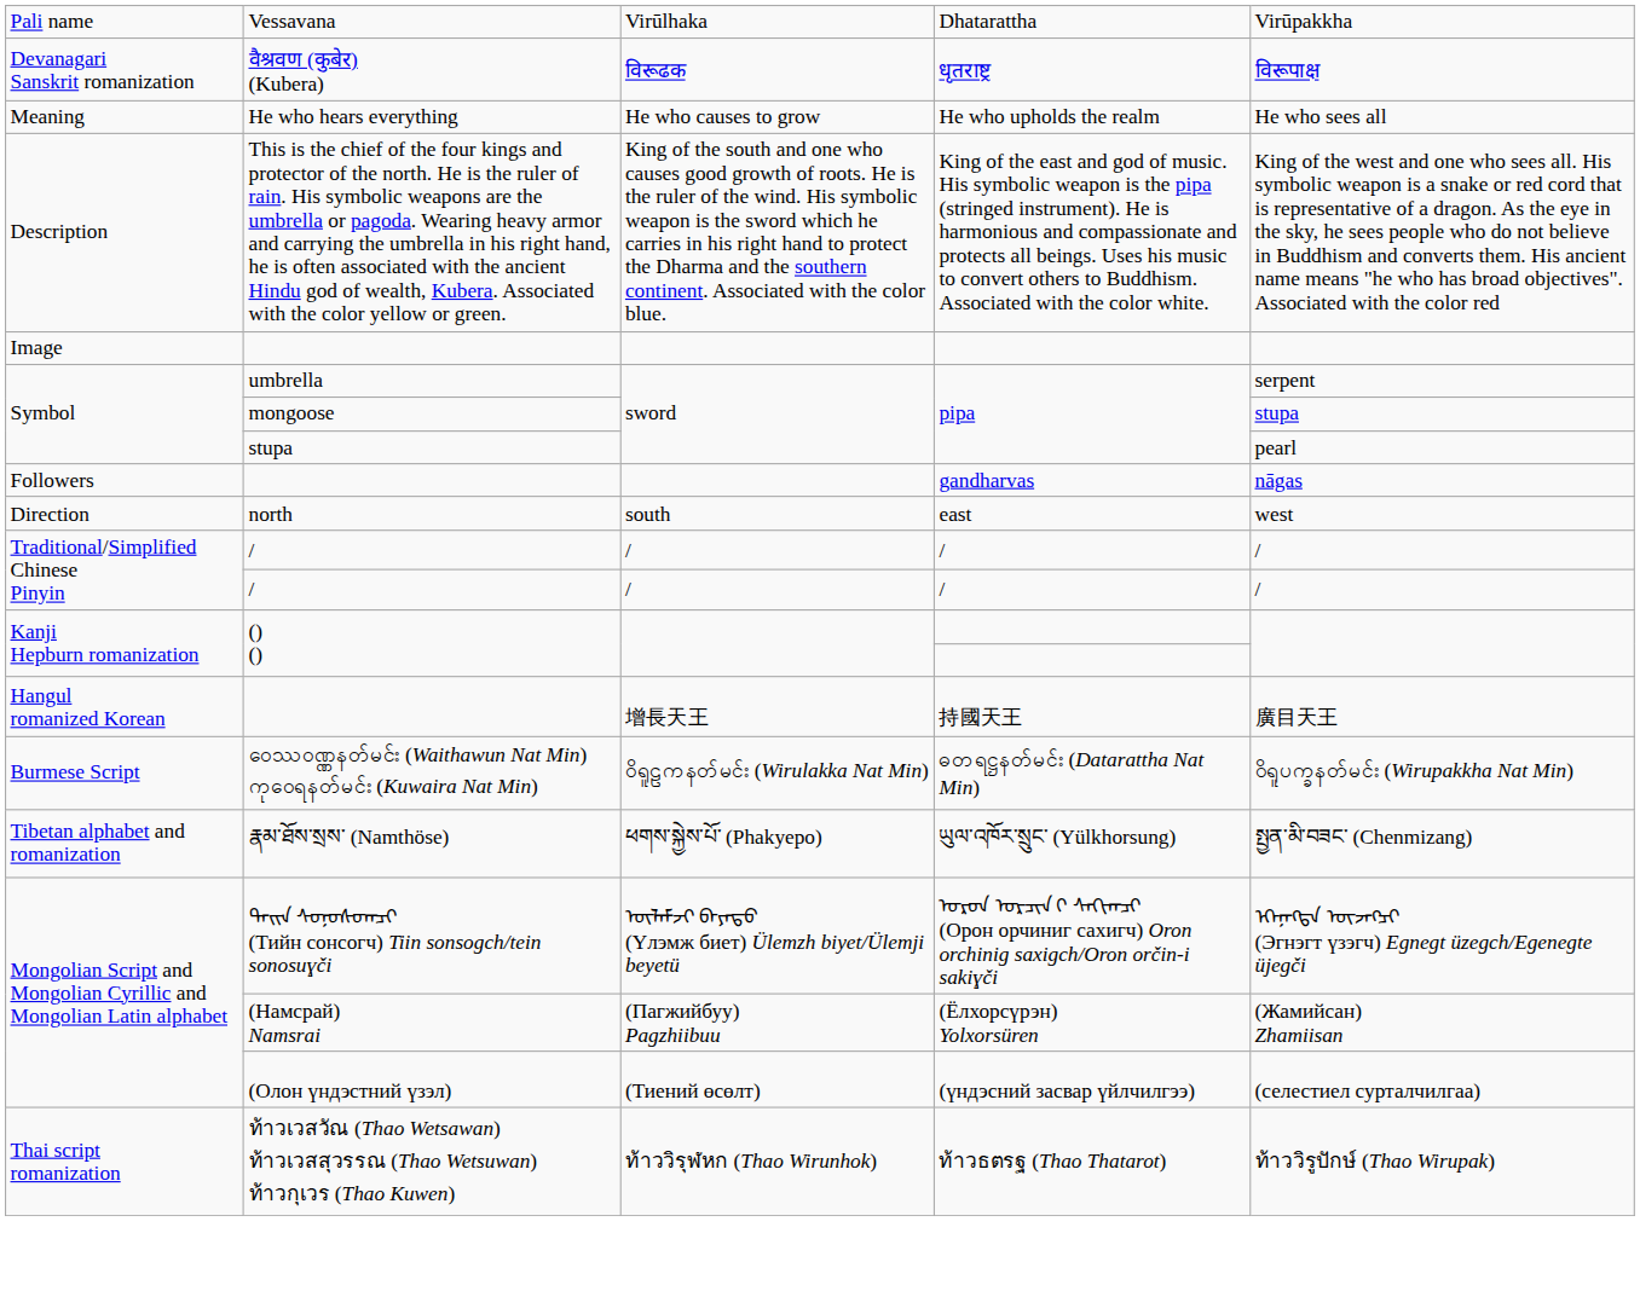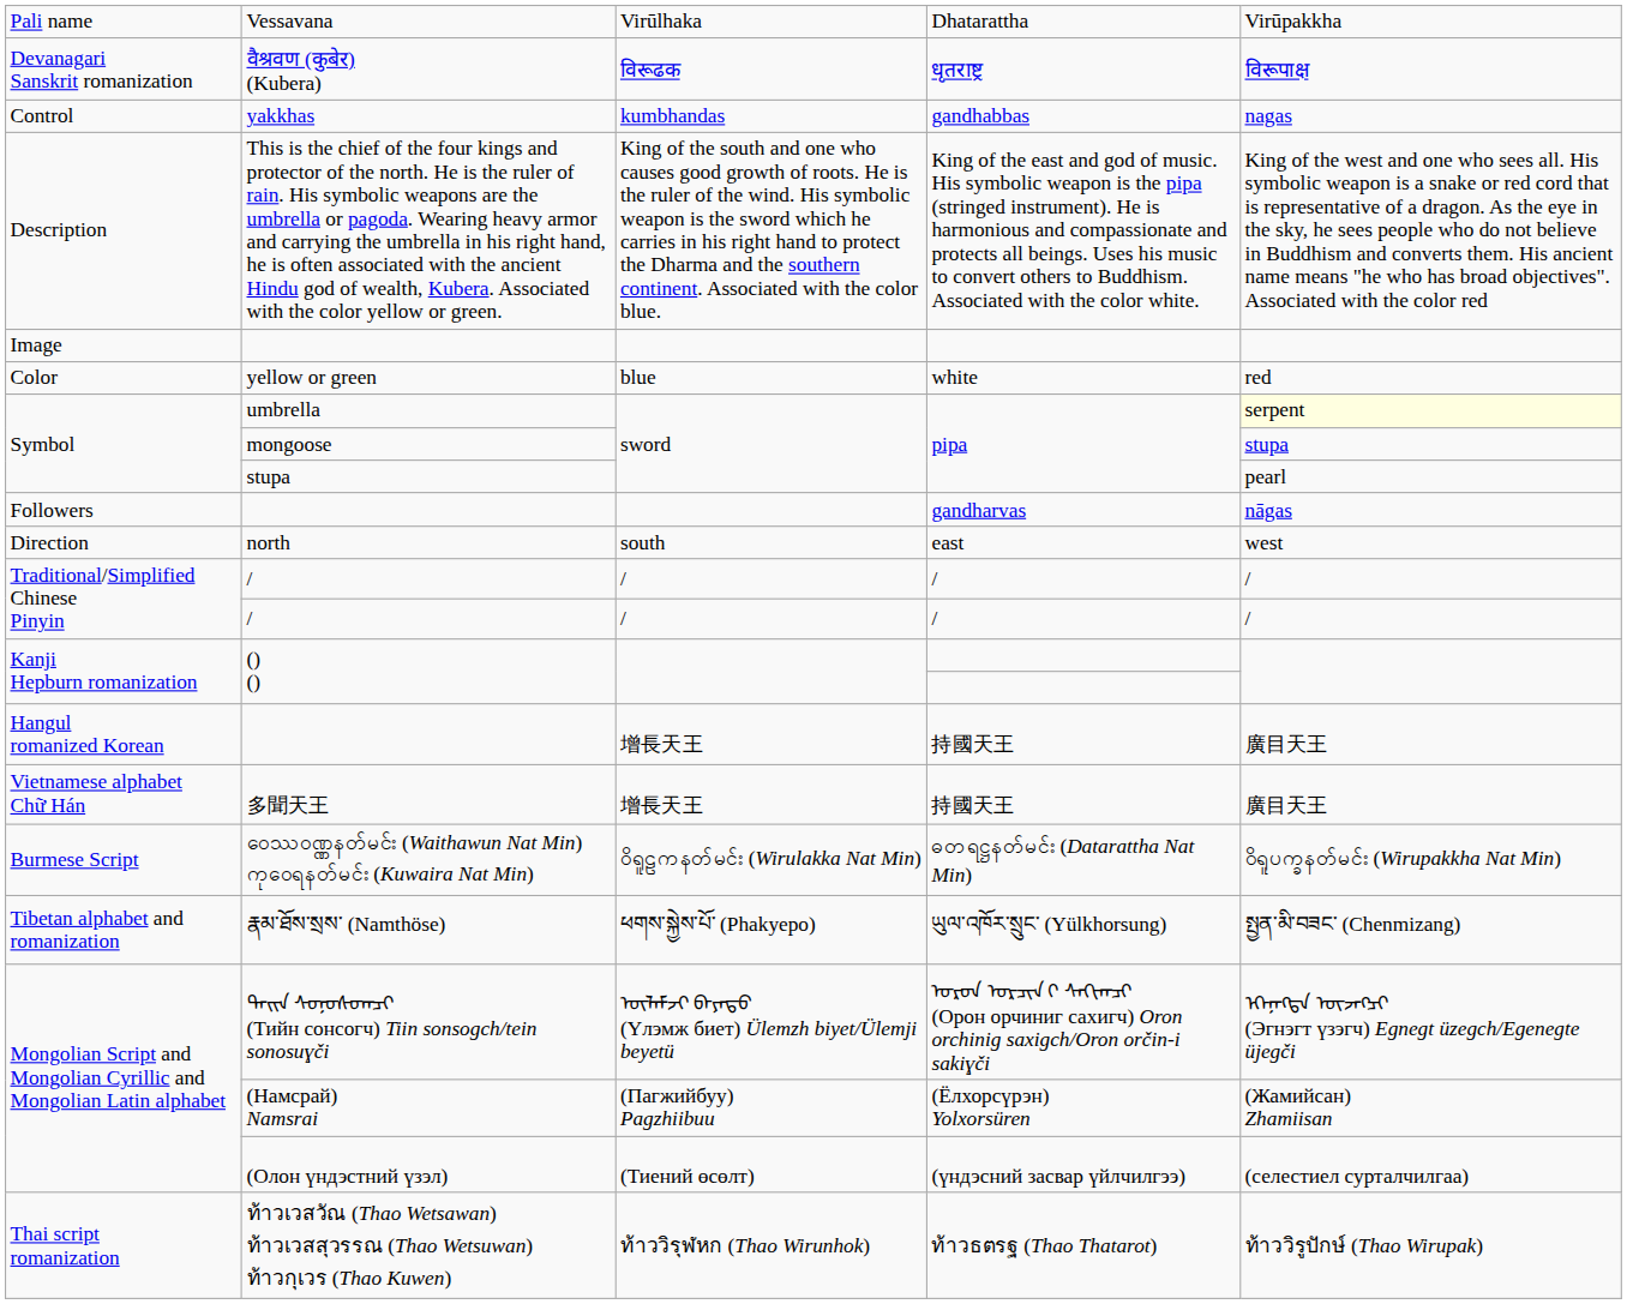- row: Meaning | He who hears everything | He who causes to grow | He who upholds the realm | He who sees all
+ row: Control | yakkhas | kumbhandas | gandhabbas | nagas
+ row: Color | yellow or green | blue | white | red
umbrella | column 5: no background -> lightyellow background
+ row: Vietnamese alphabet Chữ Hán | 多聞天王 | 增長天王 | 持國天王 | 廣目天王
